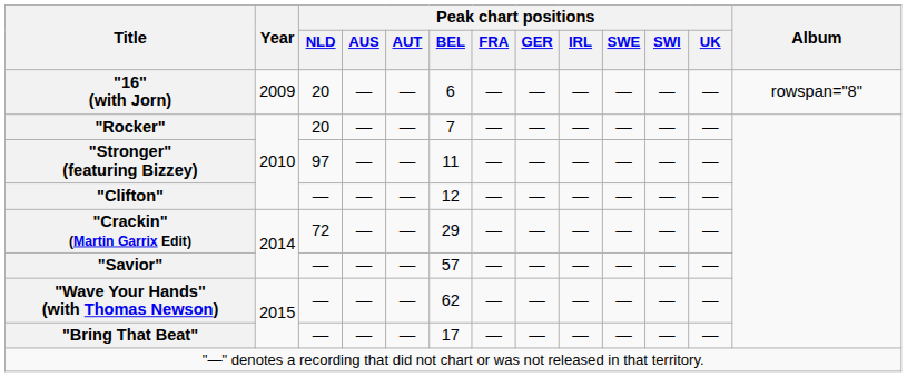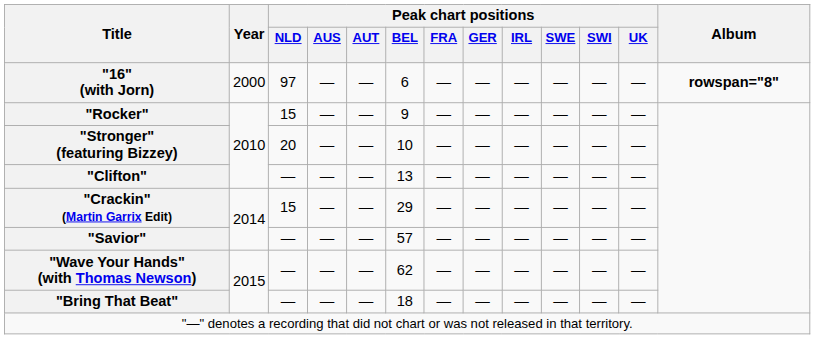"16" (with Jorn) | Year: 2009 -> 2000
"16" (with Jorn) | Peak chart positions / NLD: 20 -> 97
"16" (with Jorn) | Album: normal -> bold
"Rocker" | Peak chart positions / NLD: 20 -> 15
"Rocker" | Peak chart positions / BEL: 7 -> 9
"Stronger" (featuring Bizzey) | Peak chart positions / NLD: 97 -> 20
"Stronger" (featuring Bizzey) | Peak chart positions / BEL: 11 -> 10
"Clifton" | Peak chart positions / BEL: 12 -> 13
"Crackin" (Martin Garrix Edit) | Peak chart positions / NLD: 72 -> 15
"Bring That Beat" | Peak chart positions / BEL: 17 -> 18
